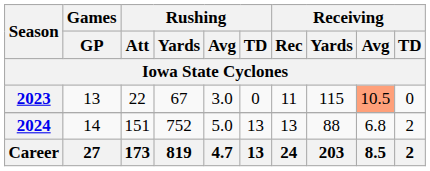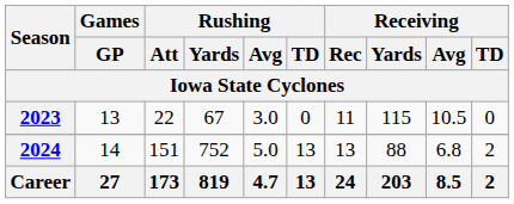2023 | Receiving / Avg: lightsalmon background -> no background
